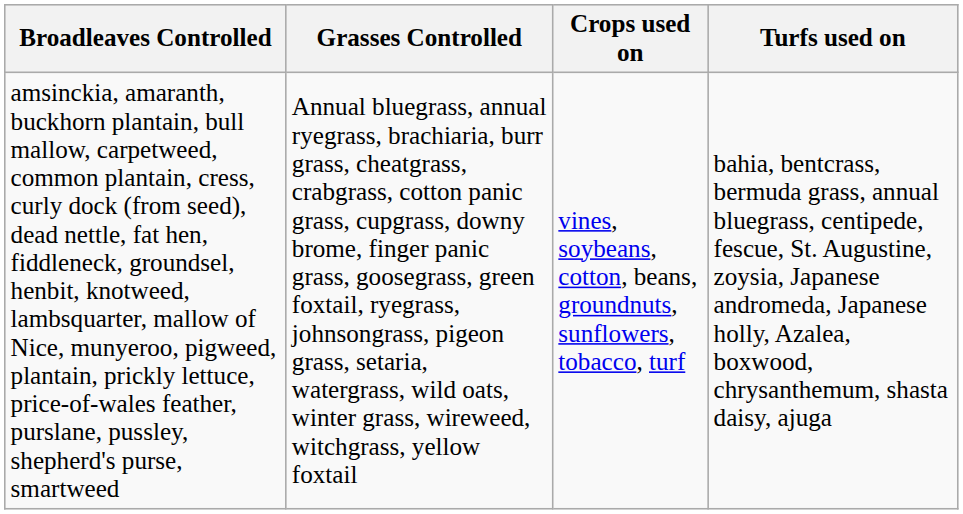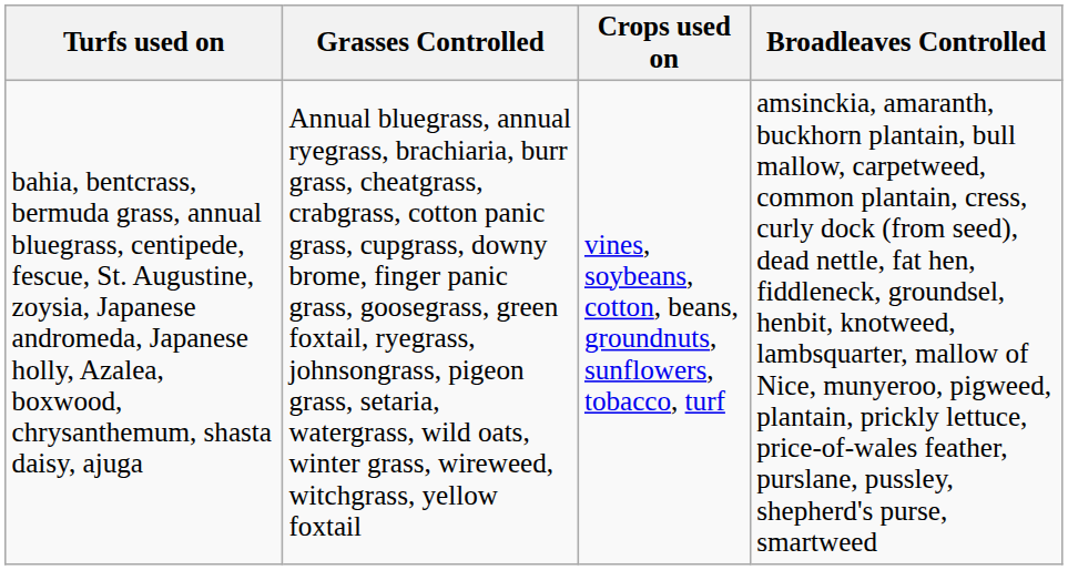columns swapped: Broadleaves Controlled <-> Turfs used on
